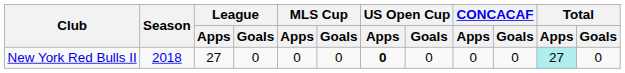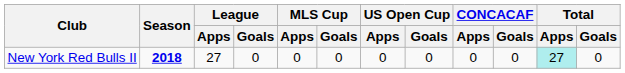New York Red Bulls II | Season: normal -> bold
New York Red Bulls II | US Open Cup / Apps: bold -> normal
